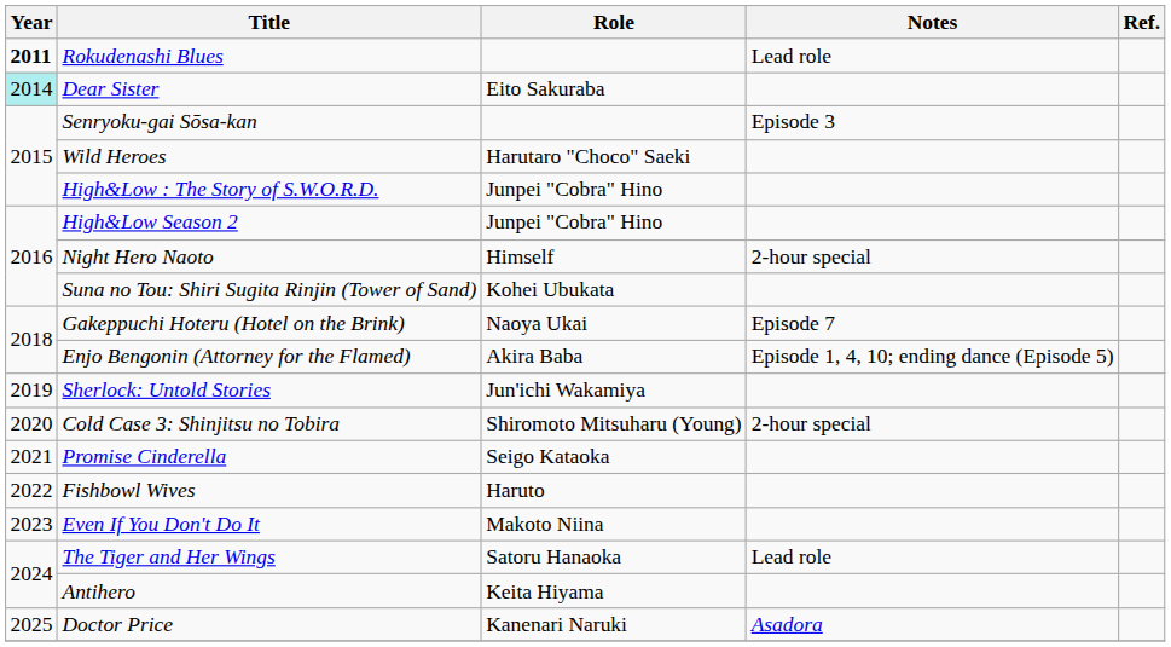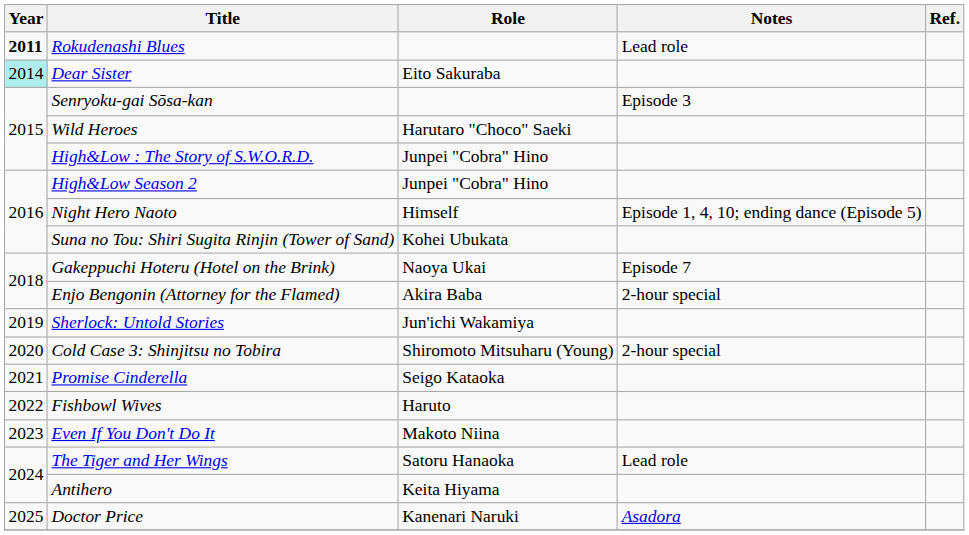Night Hero Naoto | Notes: 2-hour special -> Episode 1, 4, 10; ending dance (Episode 5)
Enjo Bengonin (Attorney for the Flamed) | Notes: Episode 1, 4, 10; ending dance (Episode 5) -> 2-hour special
